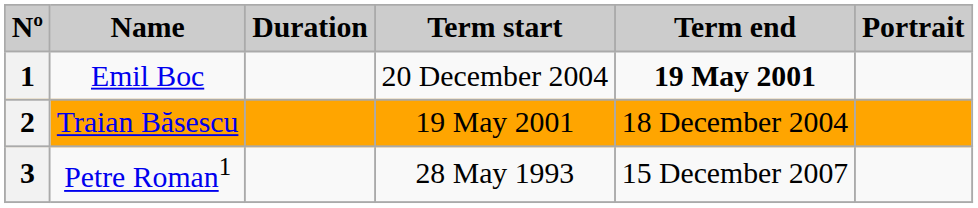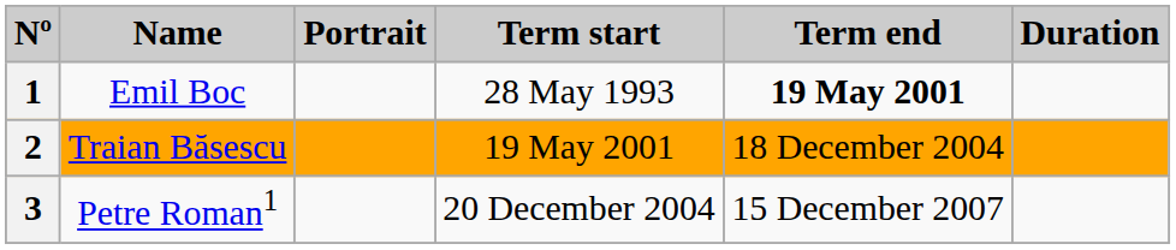columns swapped: Portrait <-> Duration
1 | Term start: 20 December 2004 -> 28 May 1993
3 | Term start: 28 May 1993 -> 20 December 2004
